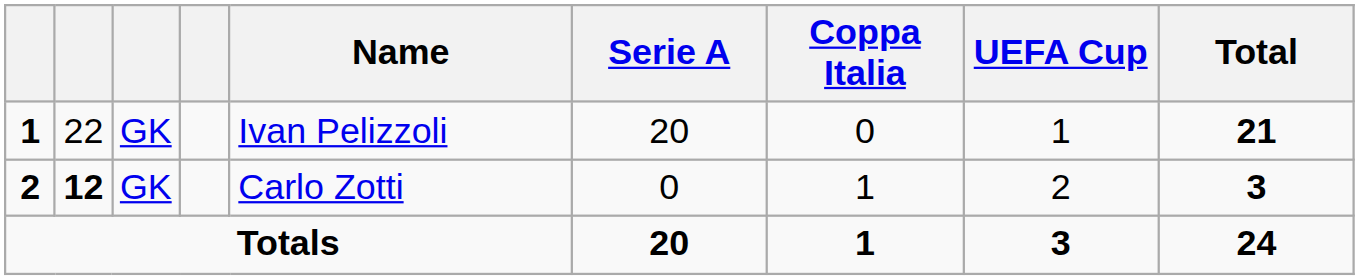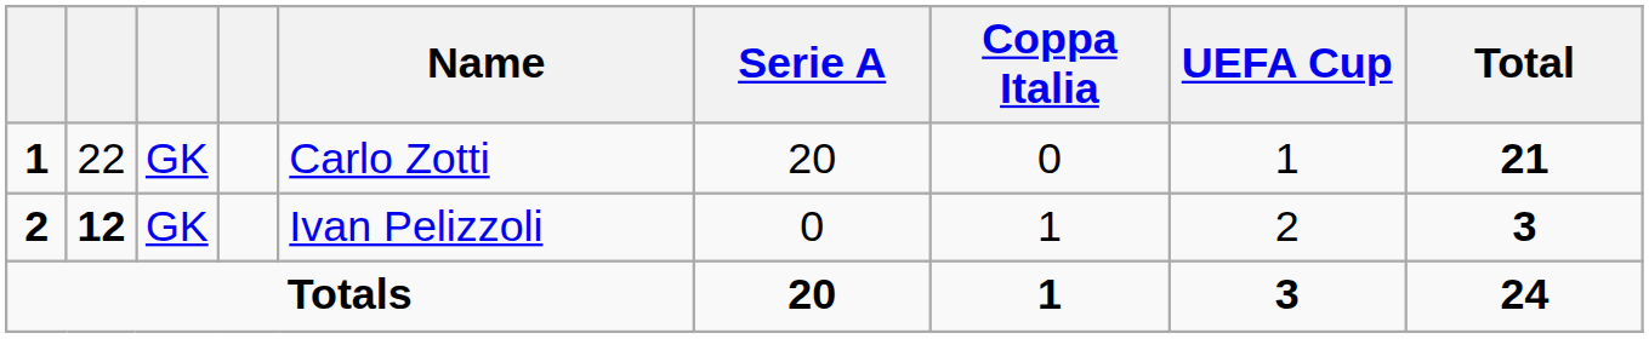row 2 | Name: Ivan Pelizzoli -> Carlo Zotti
row 3 | Name: Carlo Zotti -> Ivan Pelizzoli
